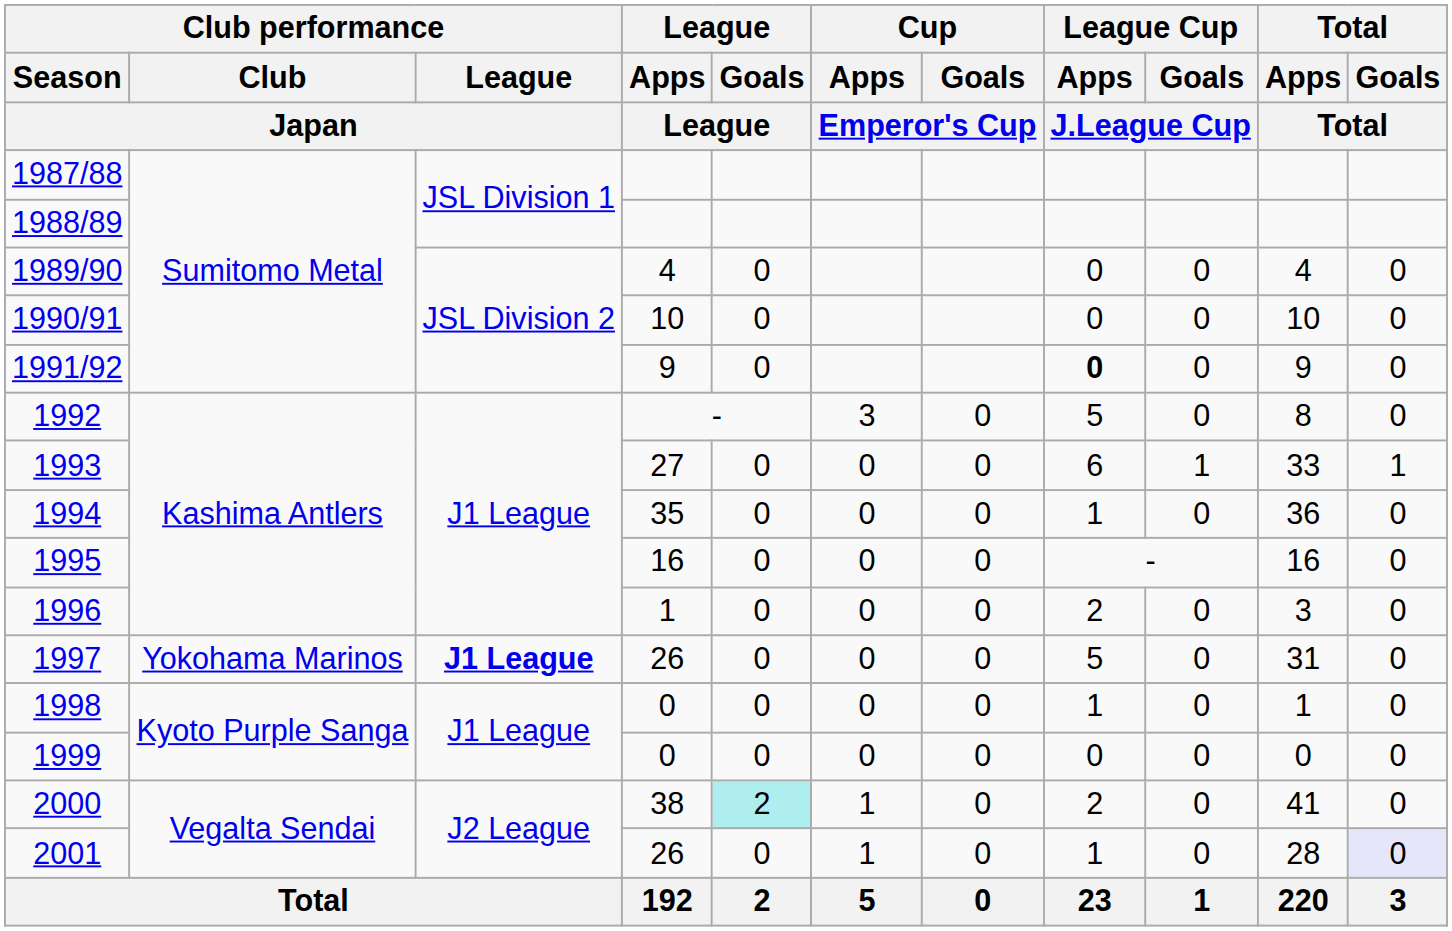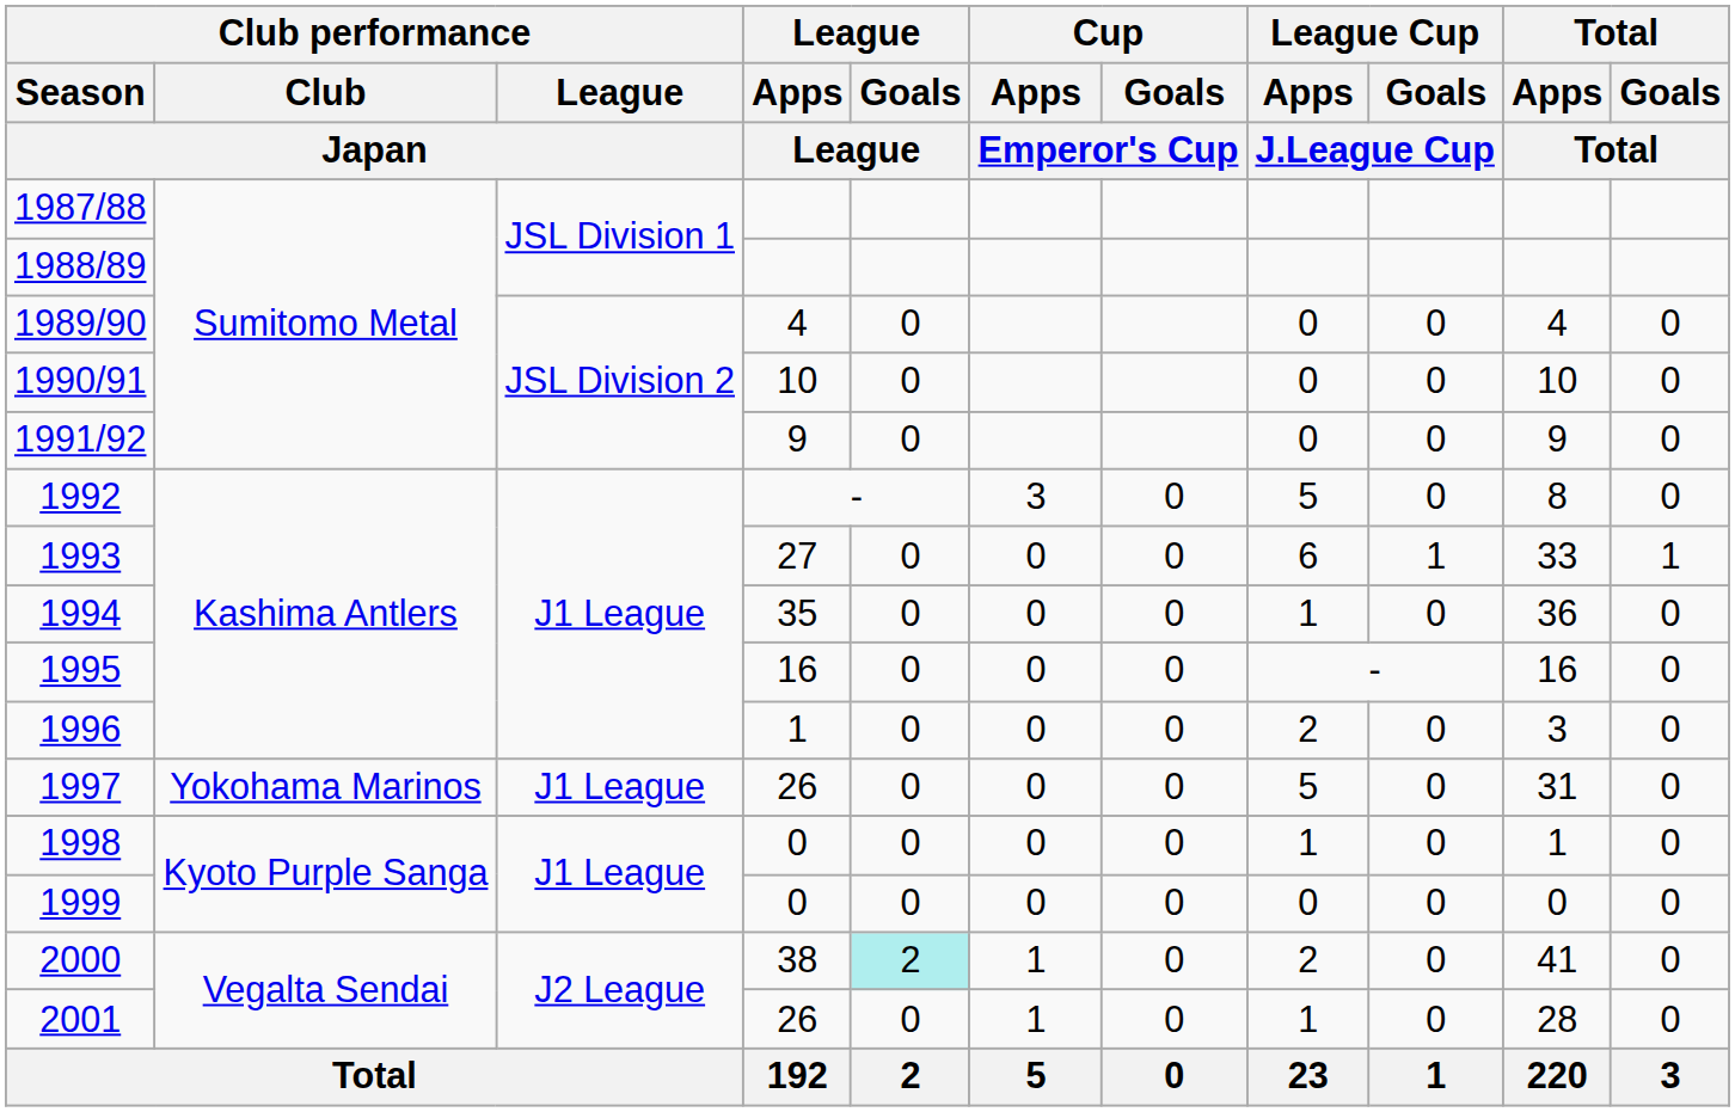1991/92 | League Cup / Apps / J.League Cup: bold -> normal
1997 | Club performance / League / Japan: bold -> normal
2001 | Total / Goals / Total: lavender background -> no background
